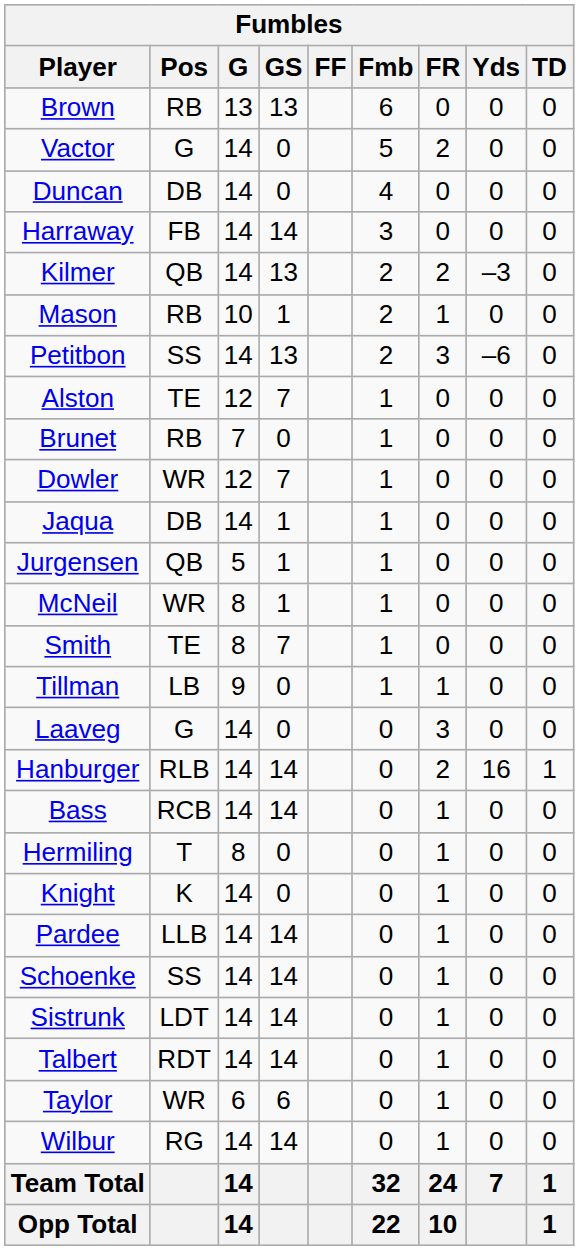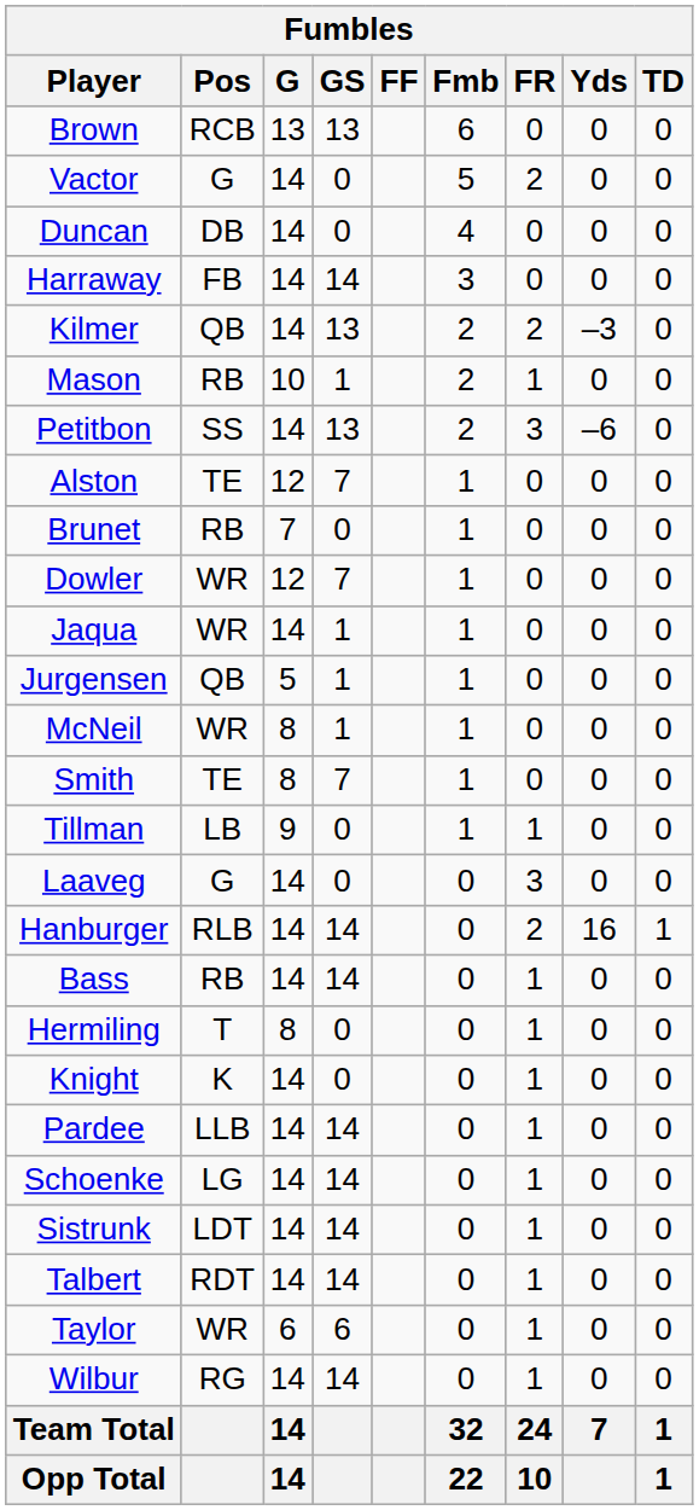Brown | Pos: RB -> RCB
Jaqua | Pos: DB -> WR
Bass | Pos: RCB -> RB
Schoenke | Pos: SS -> LG
